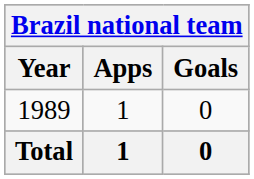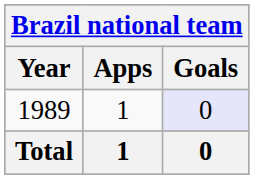1989 | Goals: no background -> lavender background
